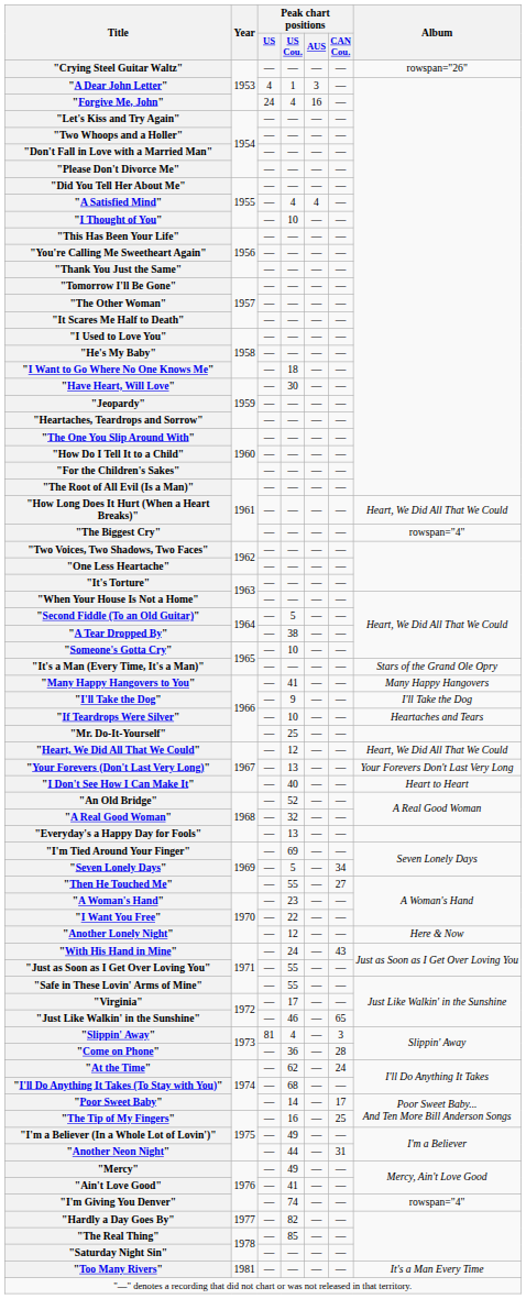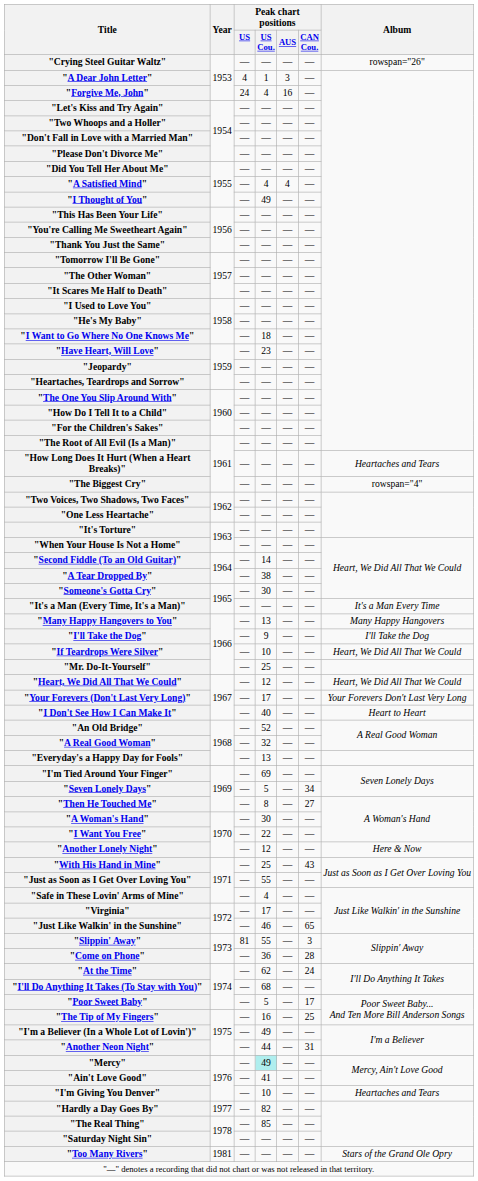"I Thought of You" | Peak chart positions / US Cou.: 10 -> 49
"Have Heart, Will Love" | Peak chart positions / US Cou.: 30 -> 23
"How Long Does It Hurt (When a Heart Breaks)" | Album: Heart, We Did All That We Could -> Heartaches and Tears
"Second Fiddle (To an Old Guitar)" | Peak chart positions / US Cou.: 5 -> 14
"Someone's Gotta Cry" | Peak chart positions / US Cou.: 10 -> 30
"It's a Man (Every Time, It's a Man)" | Album: Stars of the Grand Ole Opry -> It's a Man Every Time
"Many Happy Hangovers to You" | Peak chart positions / US Cou.: 41 -> 13
"If Teardrops Were Silver" | Album: Heartaches and Tears -> Heart, We Did All That We Could
"Your Forevers (Don't Last Very Long)" | Peak chart positions / US Cou.: 13 -> 17
"Then He Touched Me" | Peak chart positions / US Cou.: 55 -> 8
"A Woman's Hand" | Peak chart positions / US Cou.: 23 -> 30
"With His Hand in Mine" | Peak chart positions / US Cou.: 24 -> 25
"Safe in These Lovin' Arms of Mine" | Peak chart positions / US Cou.: 55 -> 4
"Slippin' Away" | Peak chart positions / US Cou.: 4 -> 55
"Poor Sweet Baby" | Peak chart positions / US Cou.: 14 -> 5
"Mercy" | Peak chart positions / US Cou.: no background -> paleturquoise background
"I'm Giving You Denver" | Peak chart positions / US Cou.: 74 -> 10
"I'm Giving You Denver" | Album: rowspan="4" -> Heartaches and Tears
"Too Many Rivers" | Album: It's a Man Every Time -> Stars of the Grand Ole Opry
